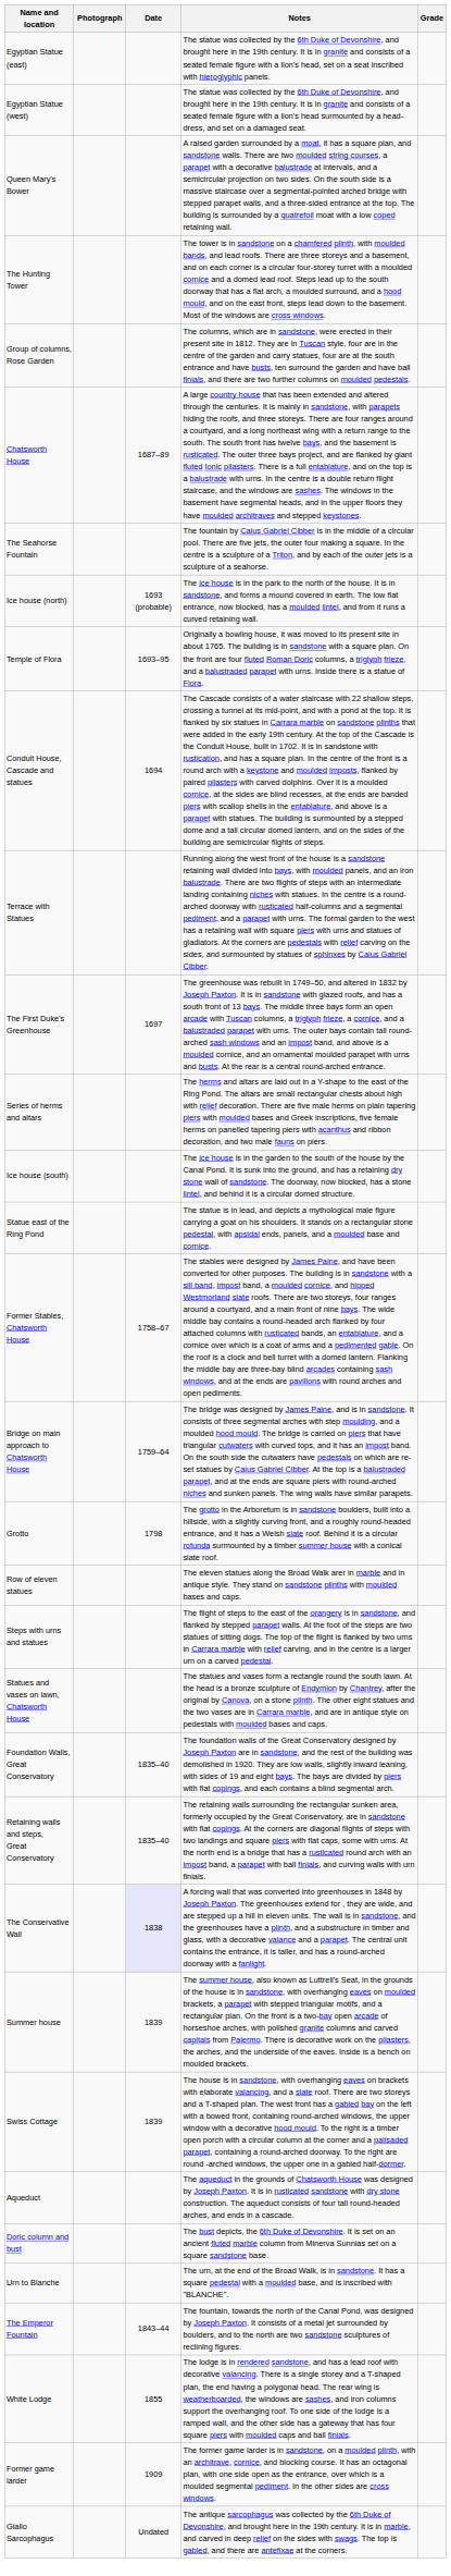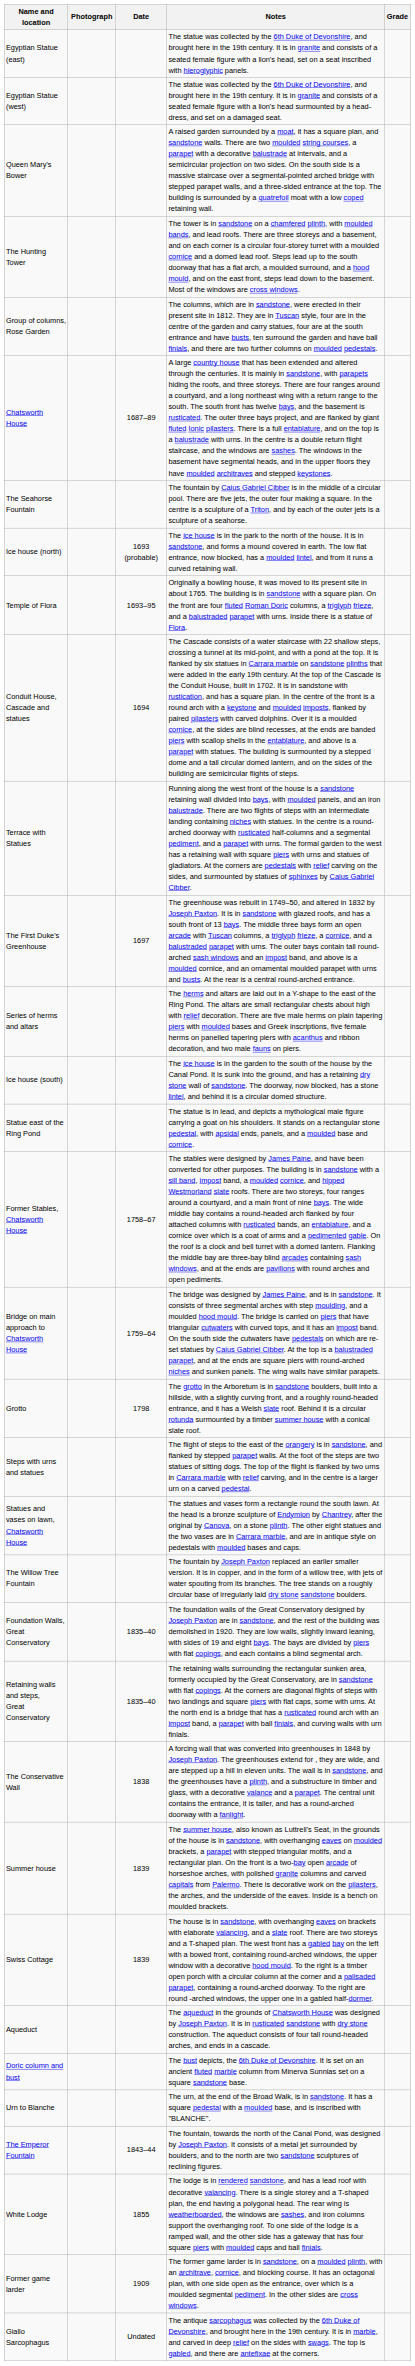- row: Row of eleven statues | The eleven statues along the Broad Walk arer in marble and in antique style. They stand on sandstone plinths with moulded bases and caps.
+ row: The Willow Tree Fountain | The fountain by Joseph Paxton replaced an earlier smaller version. It is in copper, and in the form of a willow tree, with jets of water spouting from its branches. The tree stands on a roughly circular base of irregularly laid dry stone sandstone boulders.
The Conservative Wall | Date: lavender background -> no background
